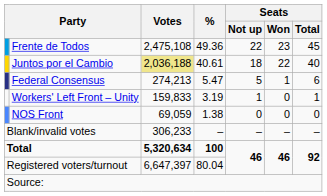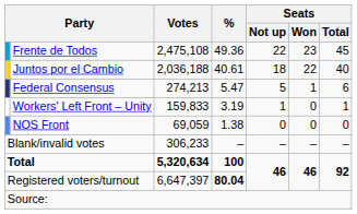Juntos por el Cambio | Votes: khaki background -> no background
Registered voters/turnout | %: normal -> bold
